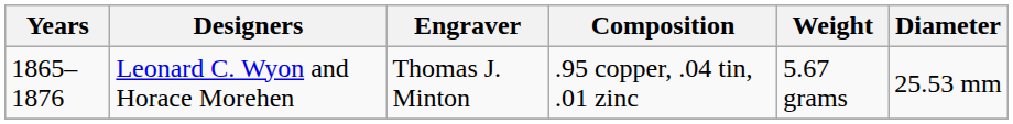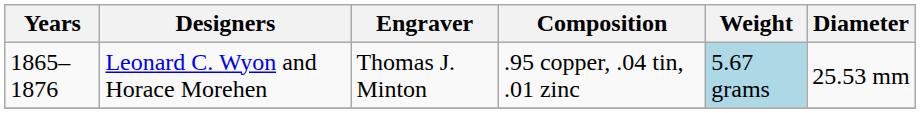Leonard C. Wyon and Horace Morehen | Weight: no background -> lightblue background
